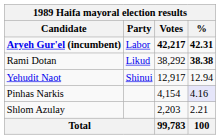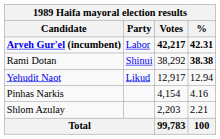Rami Dotan | Party: Likud -> Shinui
Yehudit Naot | Party: Shinui -> Likud
Pinhas Narkis | %: lavender background -> no background
